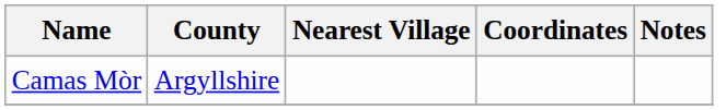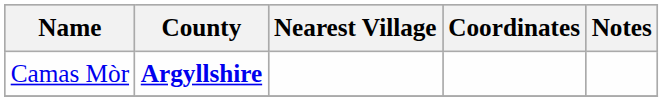Camas Mòr | County: normal -> bold
